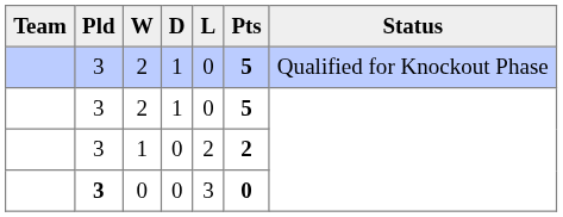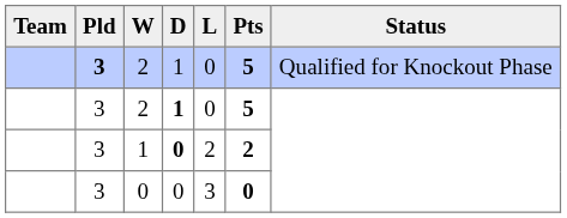row 2 | Pld: normal -> bold
row 3 | D: normal -> bold
row 4 | D: normal -> bold
row 5 | Pld: bold -> normal
